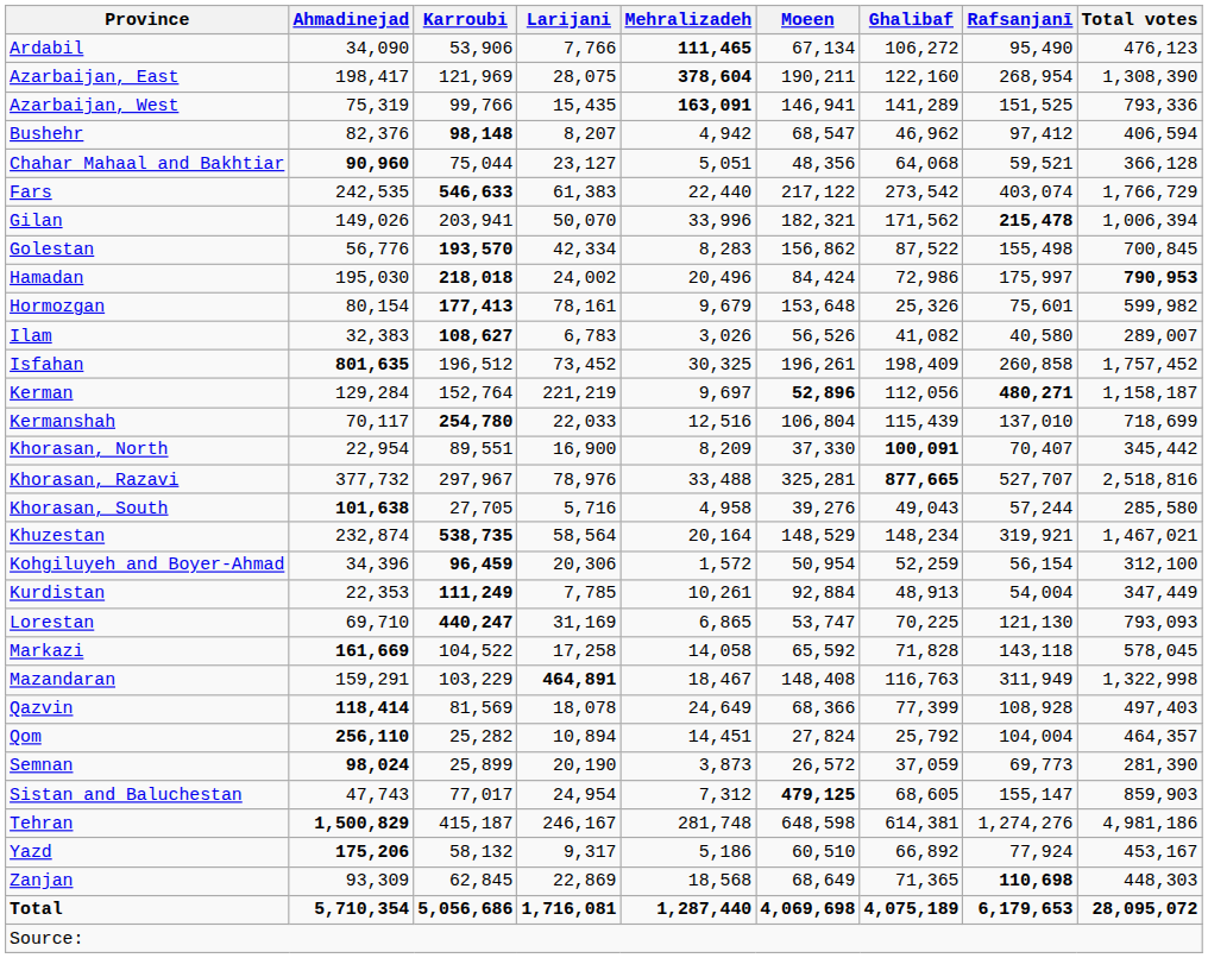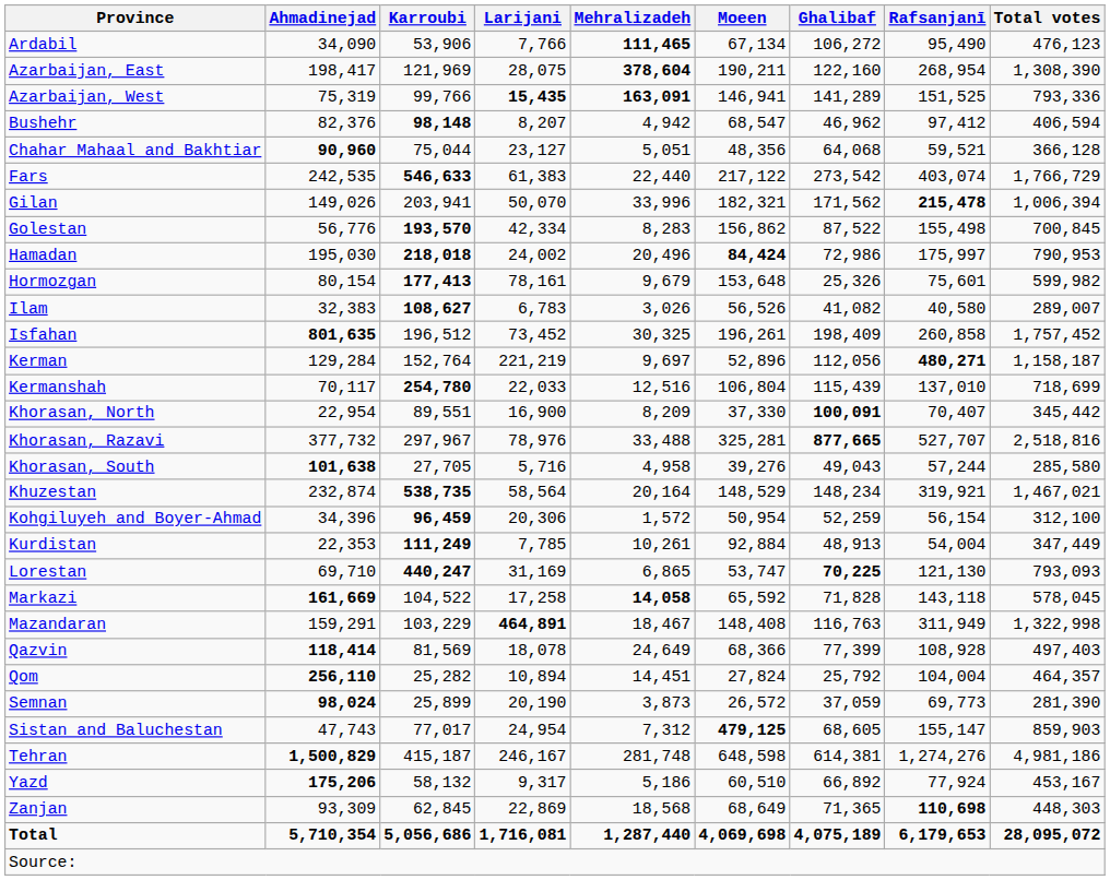Azarbaijan, West | Larijani: normal -> bold
Hamadan | Moeen: normal -> bold
Hamadan | Total votes: bold -> normal
Kerman | Moeen: bold -> normal
Lorestan | Ghalibaf: normal -> bold
Markazi | Mehralizadeh: normal -> bold
